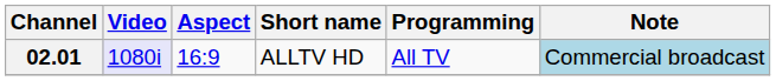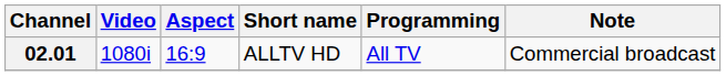02.01 | Video: lavender background -> no background
02.01 | Note: lightblue background -> no background
